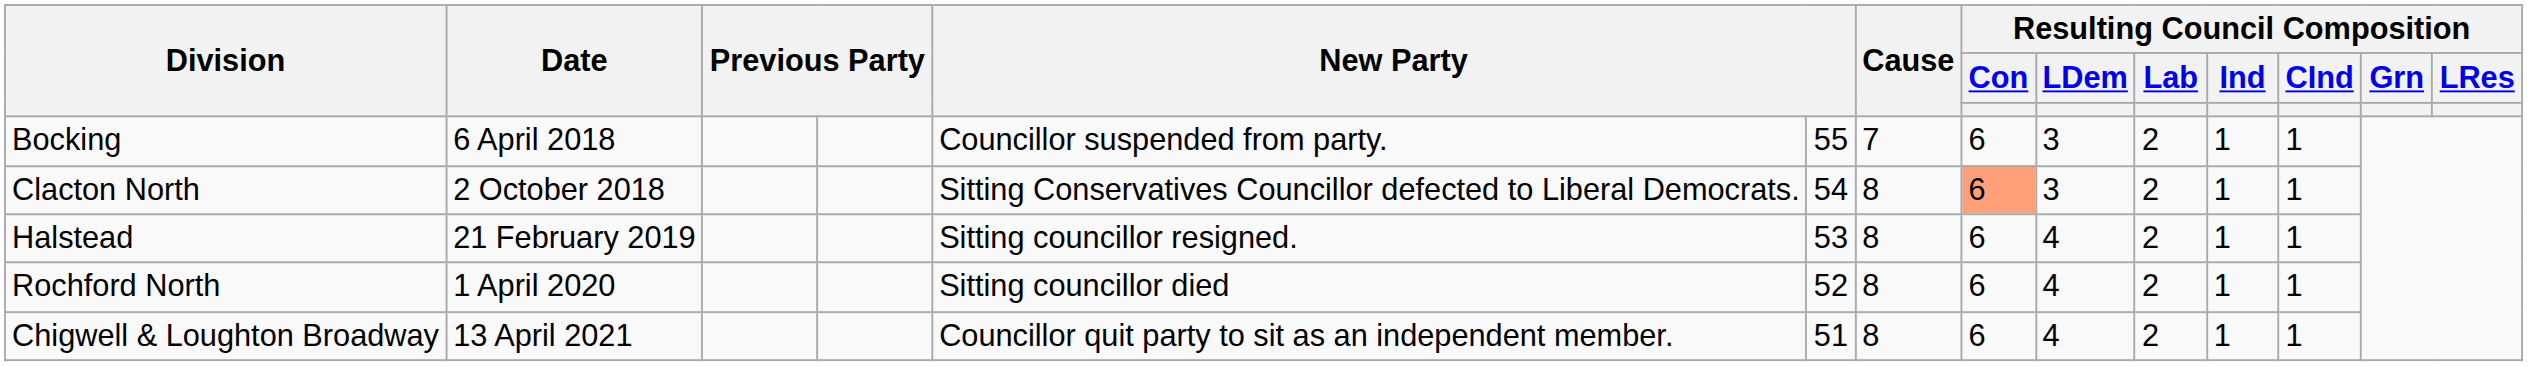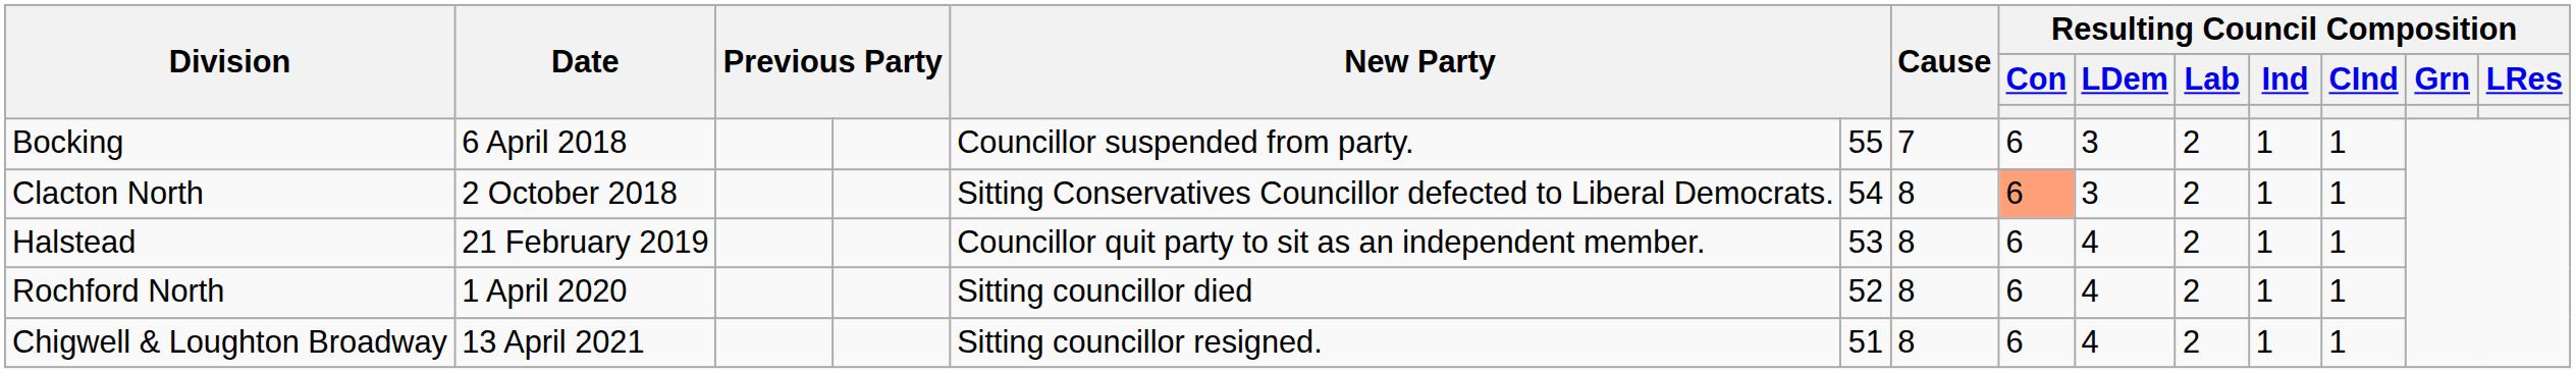Halstead | column 5: Sitting councillor resigned. -> Councillor quit party to sit as an independent member.
Chigwell & Loughton Broadway | column 5: Councillor quit party to sit as an independent member. -> Sitting councillor resigned.
